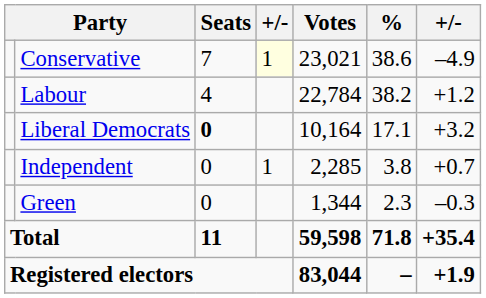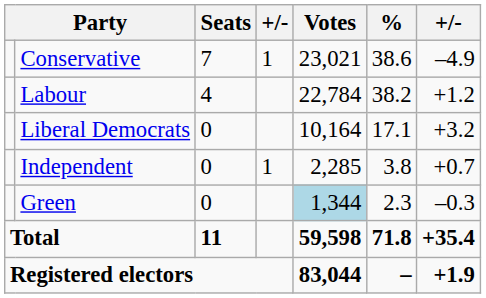Conservative | column 4: lightyellow background -> no background
Liberal Democrats | Seats: bold -> normal
Green | Votes: no background -> lightblue background
